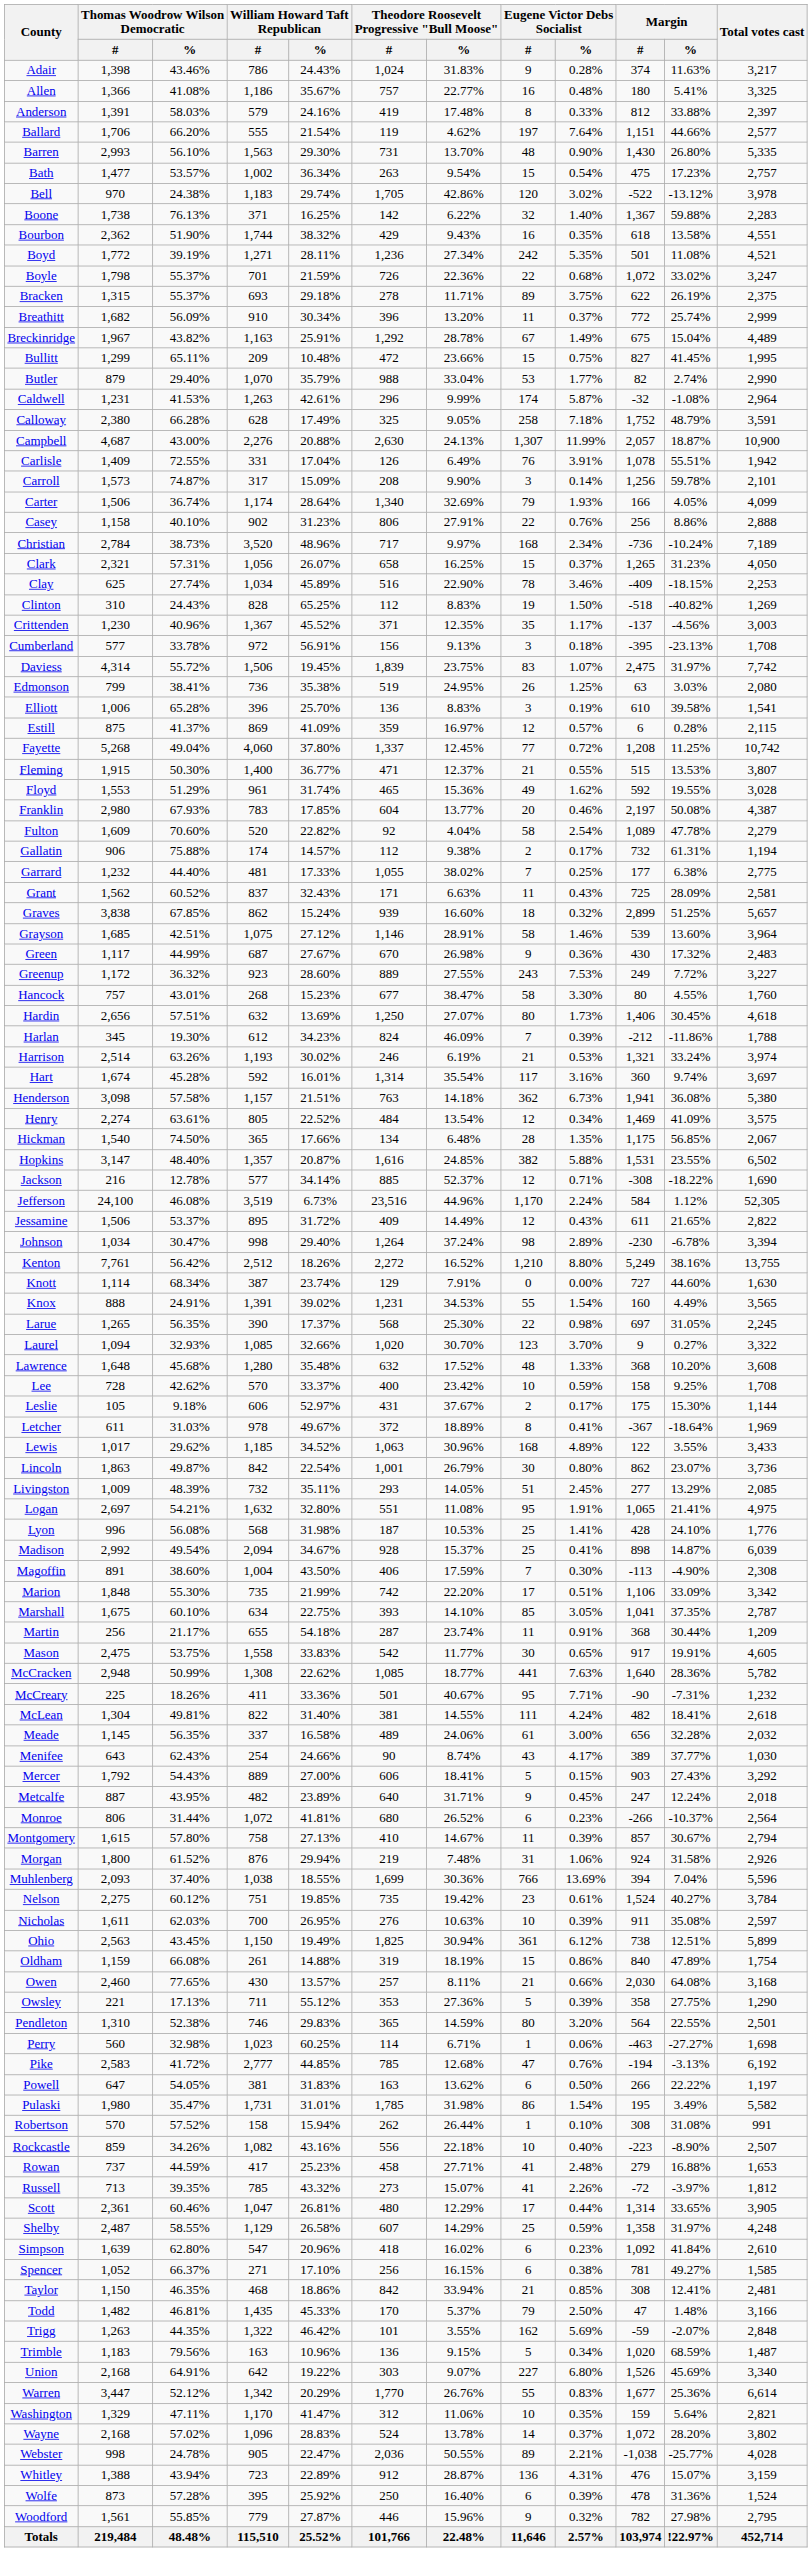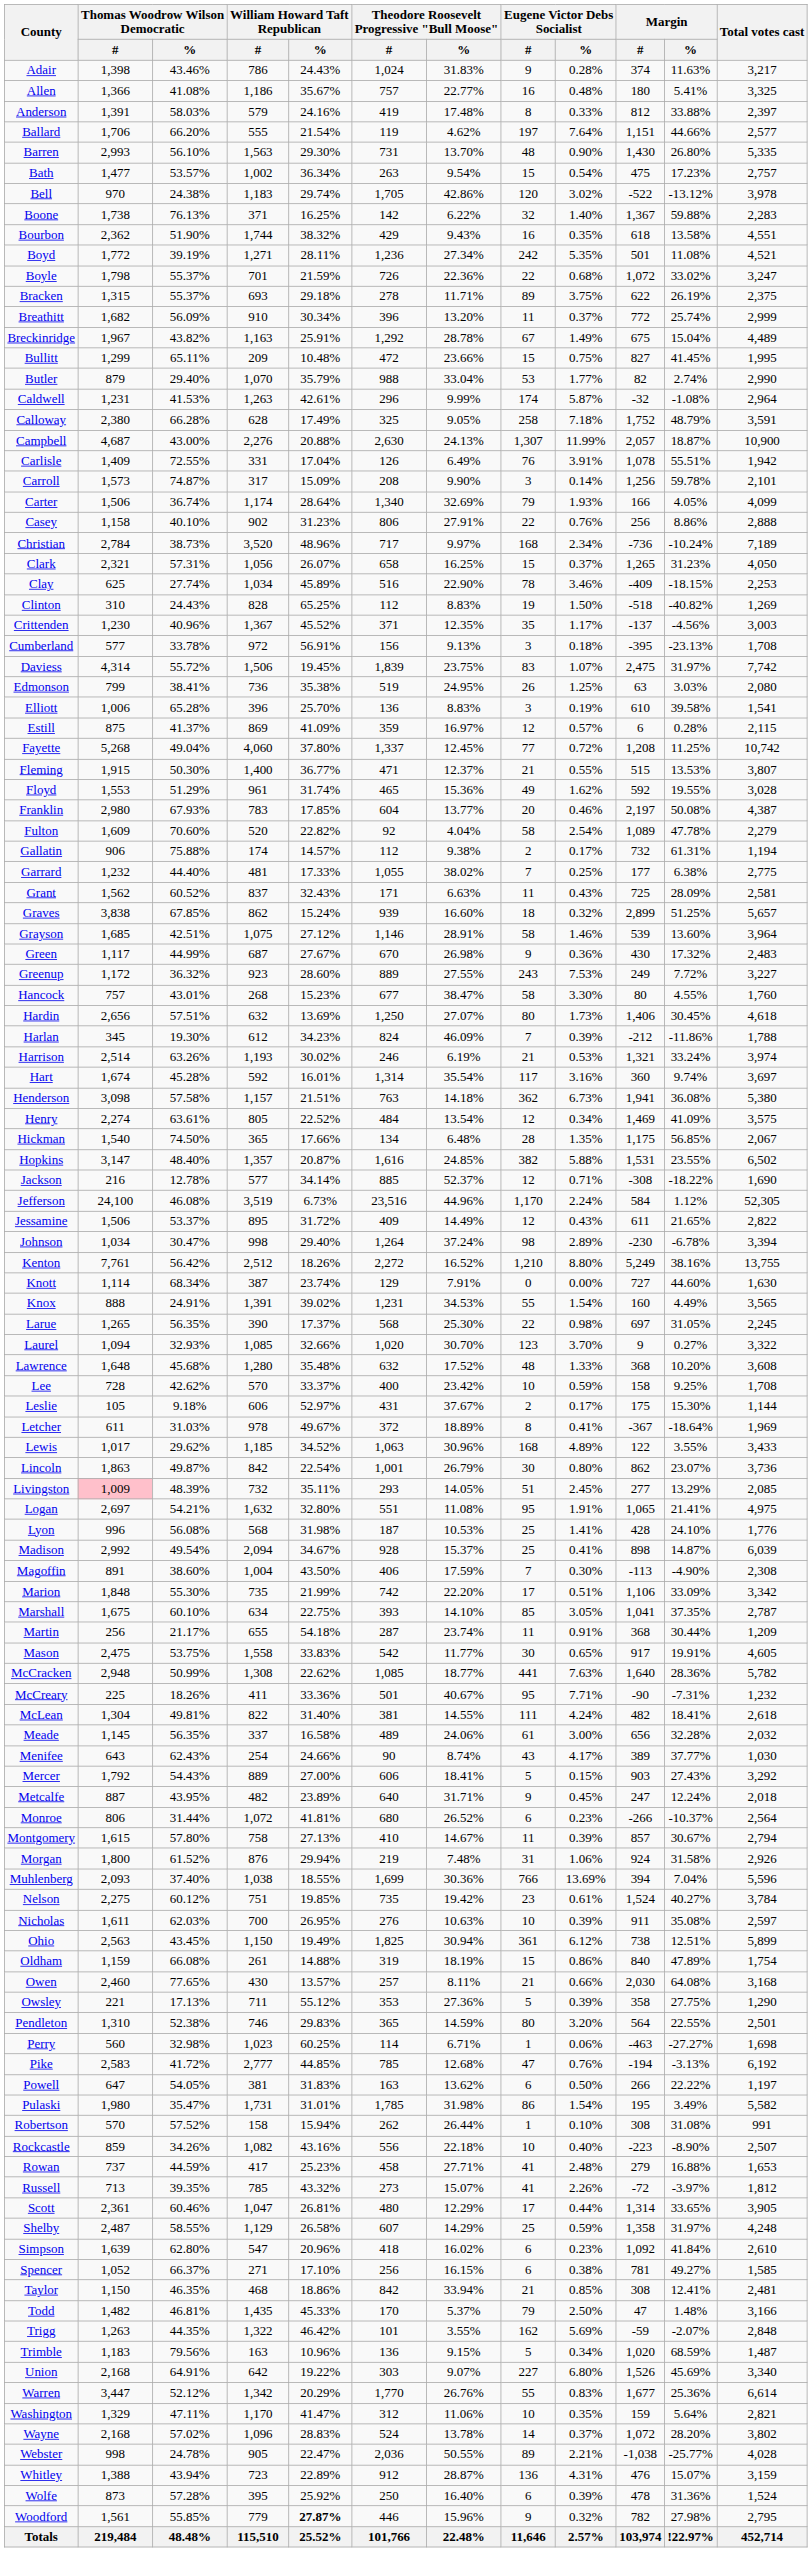Livingston | Thomas Woodrow Wilson Democratic / #: no background -> pink background
Woodford | William Howard Taft Republican / %: normal -> bold
